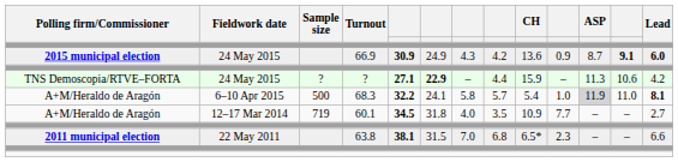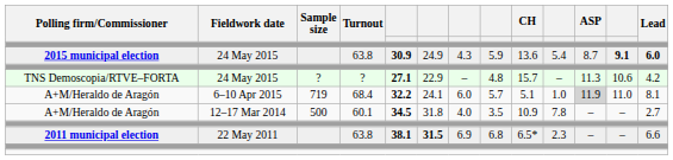2015 municipal election | Turnout: 66.9 -> 63.8
2015 municipal election | column 8: 4.2 -> 5.9
2015 municipal election | column 10: 0.9 -> 5.4
TNS Demoscopia/RTVE–FORTA | column 6: bold -> normal
TNS Demoscopia/RTVE–FORTA | column 8: 4.4 -> 4.8
TNS Demoscopia/RTVE–FORTA | CH: 15.9 -> 15.7
A+M/Heraldo de Aragón / 6–10 Apr 2015 | Sample size: 500 -> 719
A+M/Heraldo de Aragón / 6–10 Apr 2015 | Turnout: 68.3 -> 68.4
A+M/Heraldo de Aragón / 6–10 Apr 2015 | column 7: 5.8 -> 6.0
A+M/Heraldo de Aragón / 6–10 Apr 2015 | CH: 5.4 -> 5.1
A+M/Heraldo de Aragón / 6–10 Apr 2015 | Lead: bold -> normal
A+M/Heraldo de Aragón / 12–17 Mar 2014 | Sample size: 719 -> 500
A+M/Heraldo de Aragón / 12–17 Mar 2014 | column 10: 7.7 -> 7.8
2011 municipal election | column 6: normal -> bold
2011 municipal election | column 7: 7.0 -> 6.9
